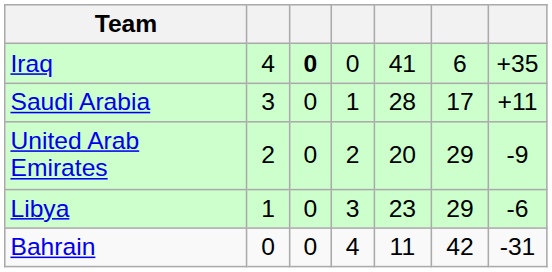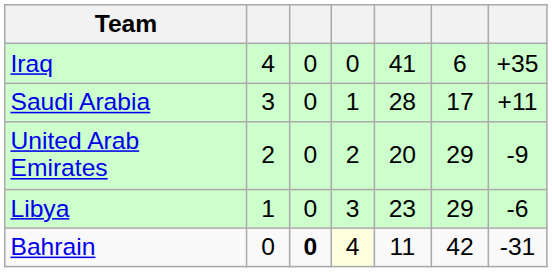Iraq | column 3: bold -> normal
Bahrain | column 3: normal -> bold
Bahrain | column 4: no background -> lightyellow background
